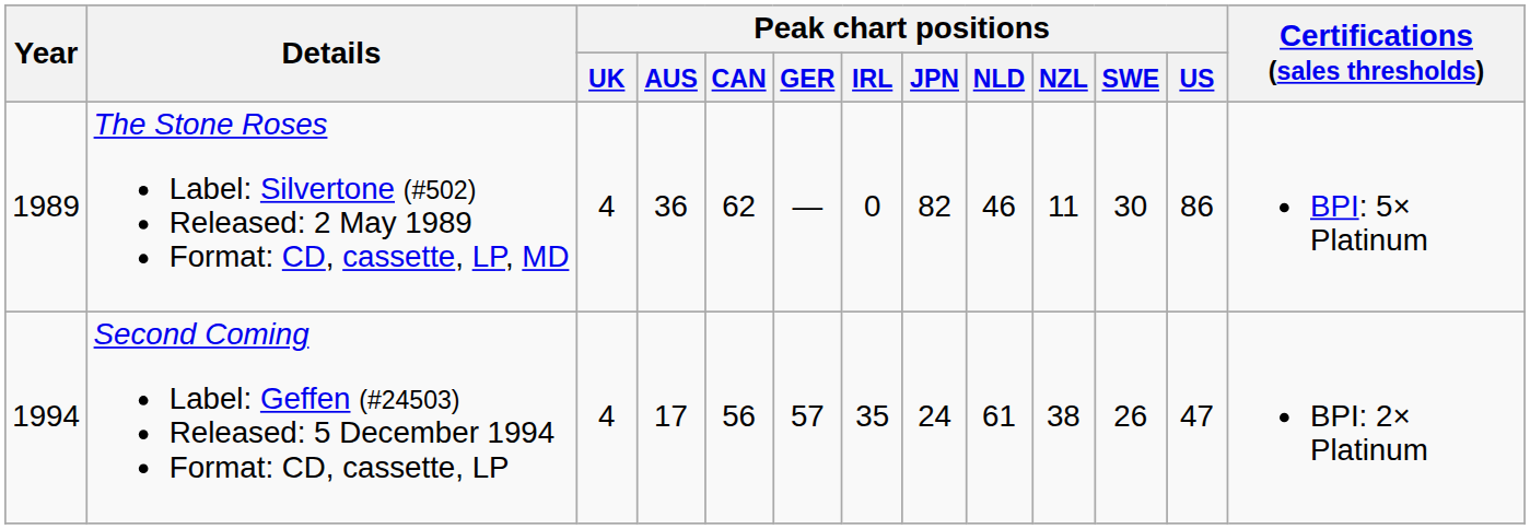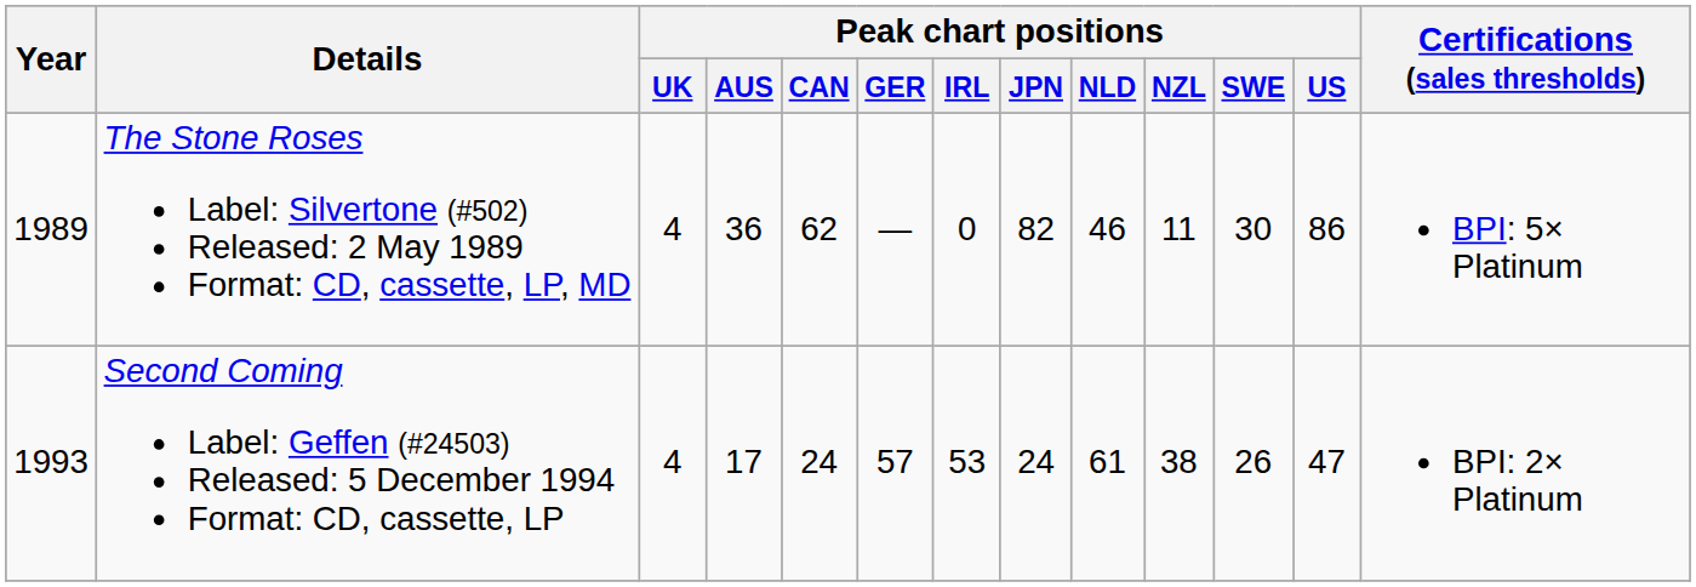row 4 | Year: 1994 -> 1993
row 4 | Peak chart positions / CAN: 56 -> 24
row 4 | Peak chart positions / IRL: 35 -> 53
